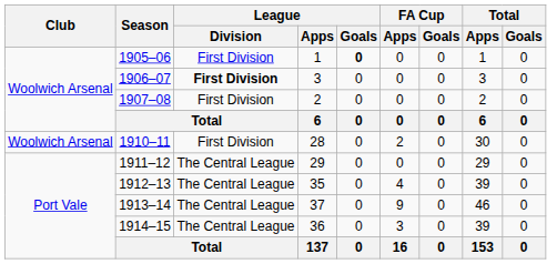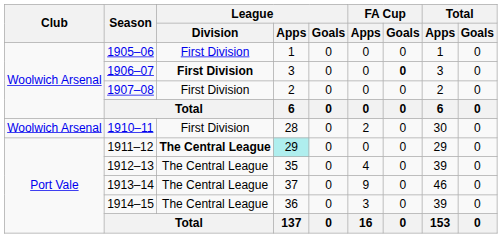1905–06 | League / Goals: bold -> normal
1906–07 | FA Cup / Goals: normal -> bold
1911–12 | League / Division: normal -> bold
1911–12 | League / Apps: no background -> paleturquoise background
